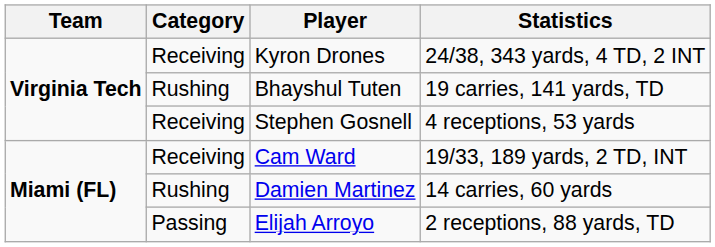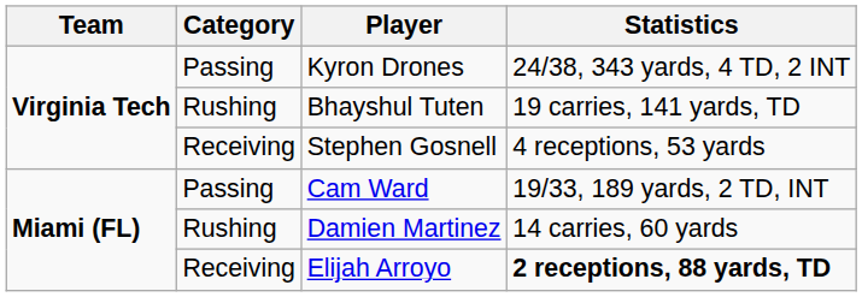Kyron Drones | Category: Receiving -> Passing
Cam Ward | Category: Receiving -> Passing
Elijah Arroyo | Category: Passing -> Receiving
Elijah Arroyo | Statistics: normal -> bold
